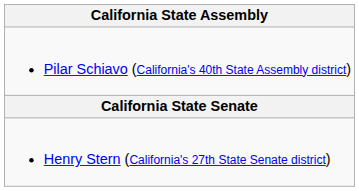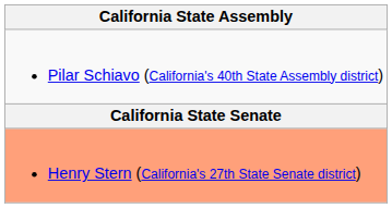row 4 | column 1: no background -> lightsalmon background
